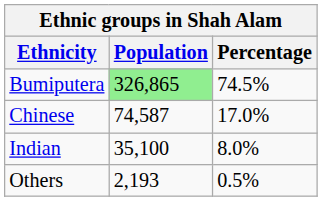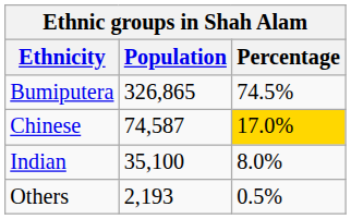Bumiputera | Population: lightgreen background -> no background
Chinese | Percentage: no background -> gold background
